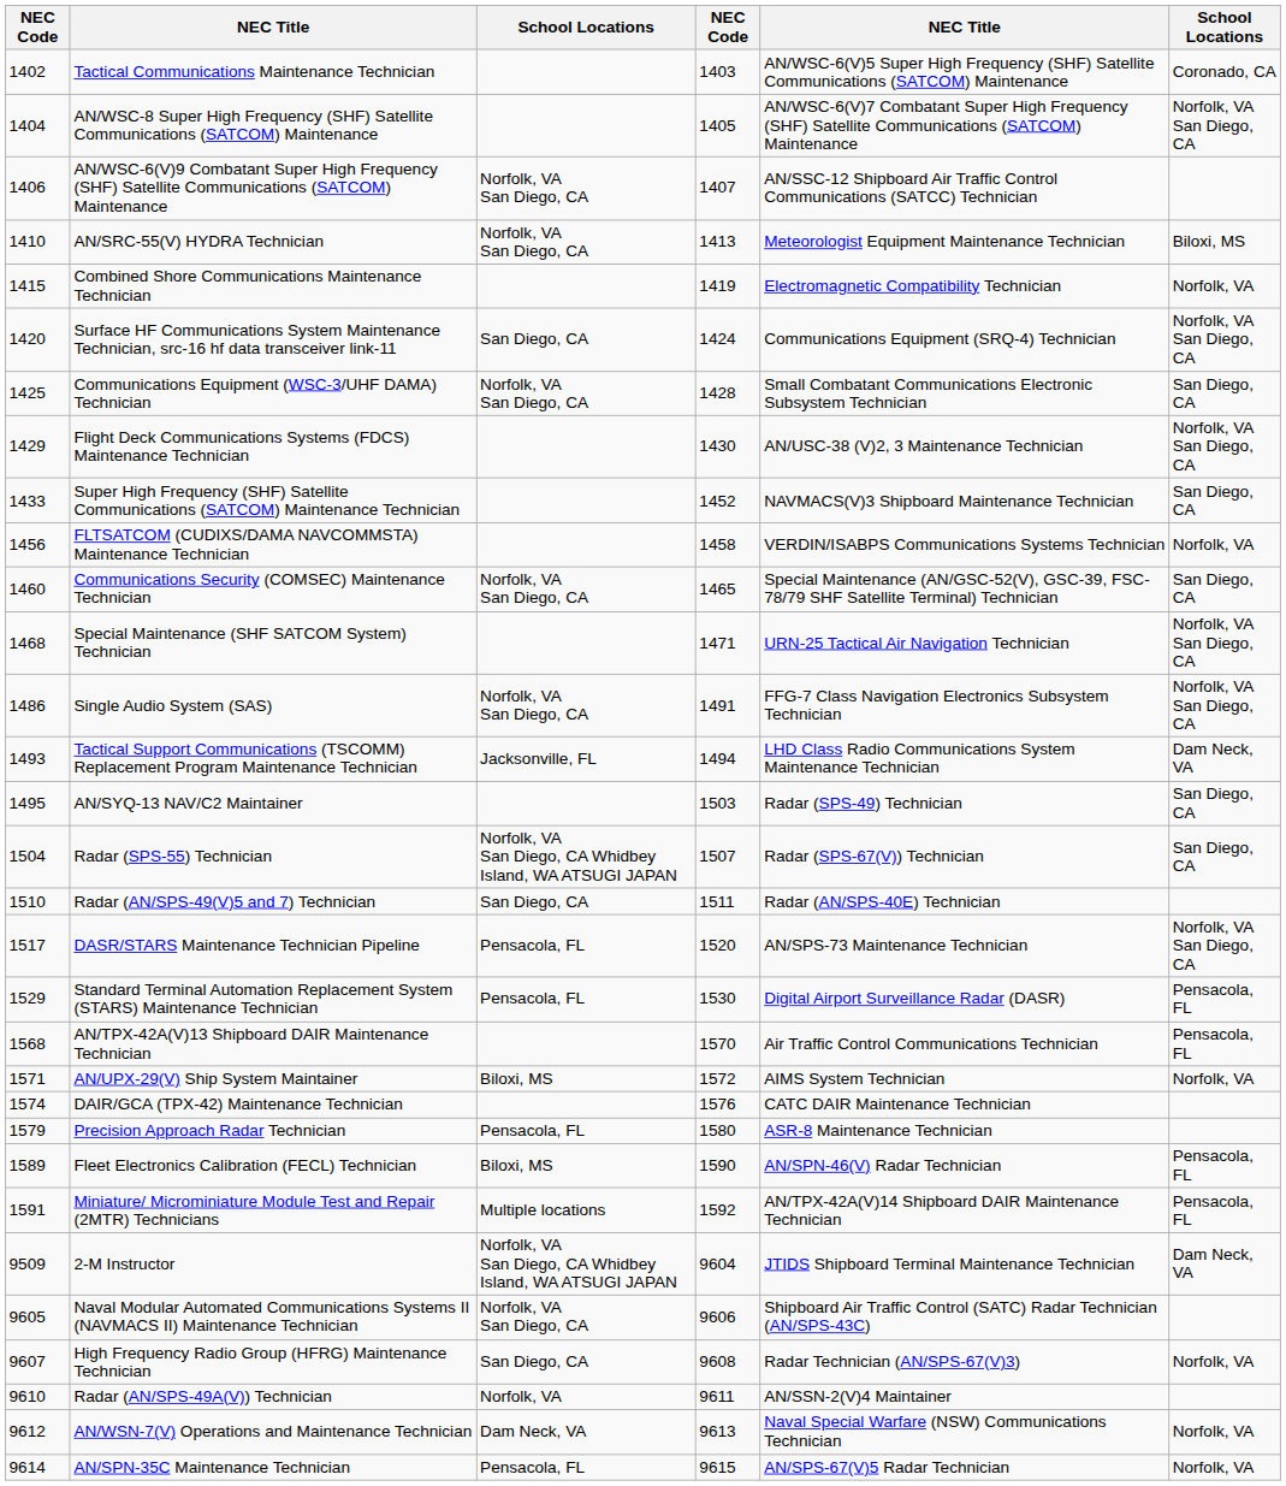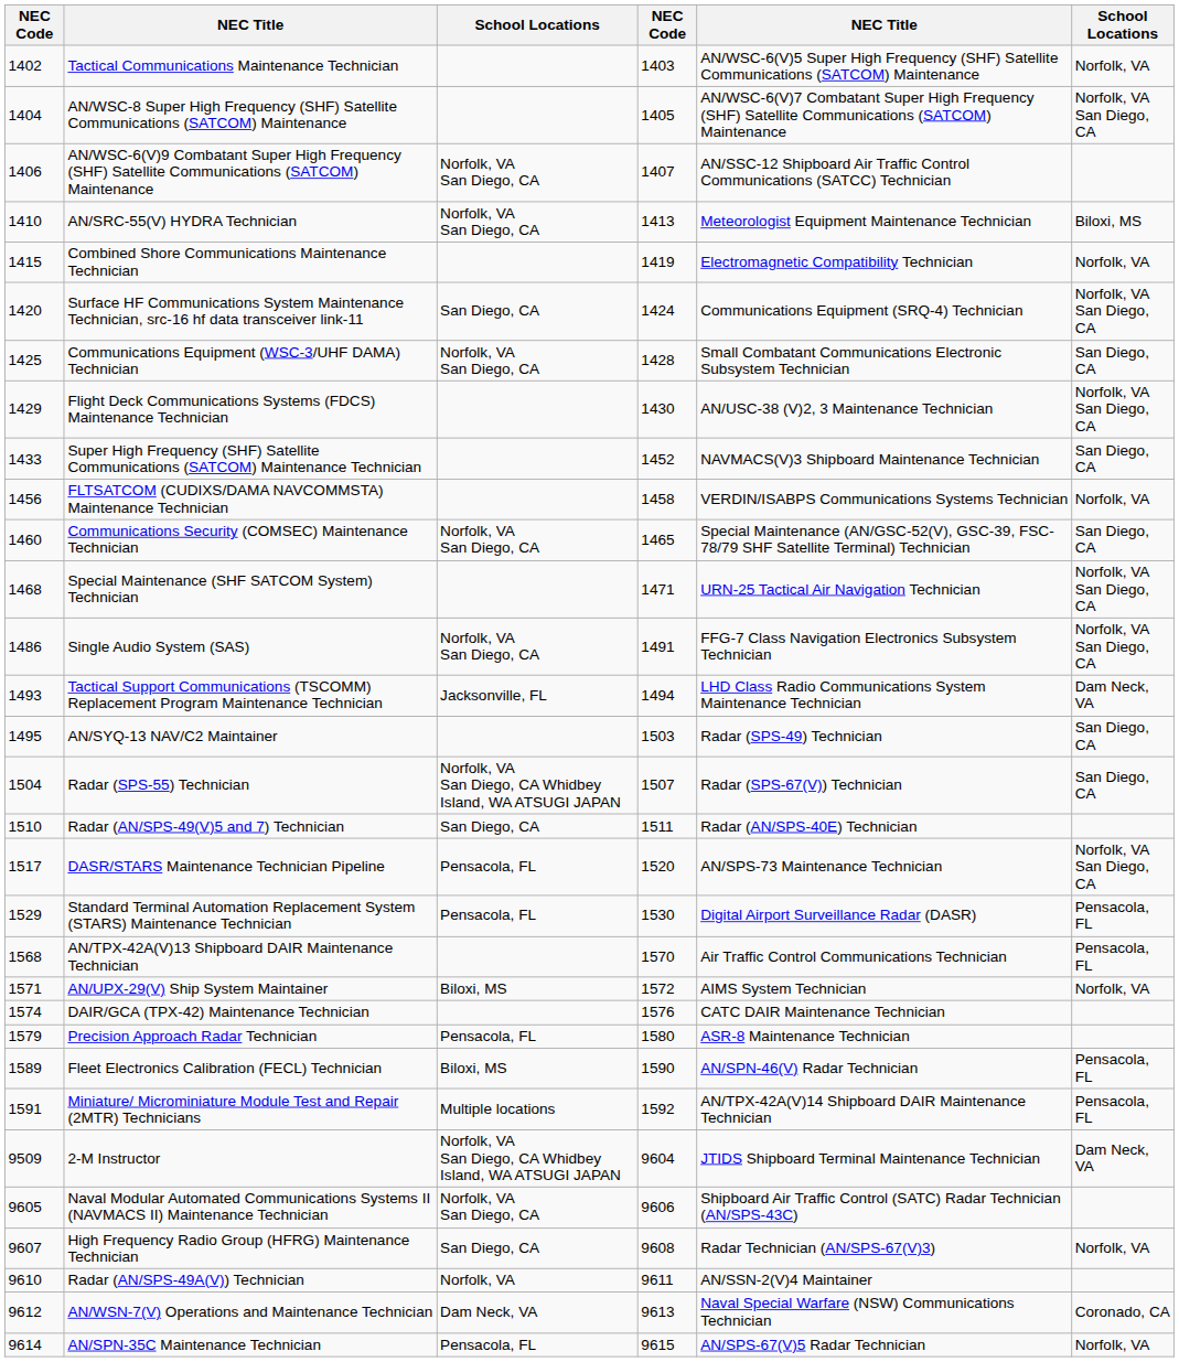Tactical Communications Maintenance Technician | column 6: Coronado, CA -> Norfolk, VA
AN/WSN-7(V) Operations and Maintenance Technician | column 6: Norfolk, VA -> Coronado, CA
